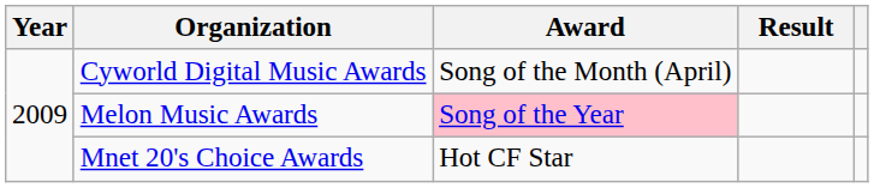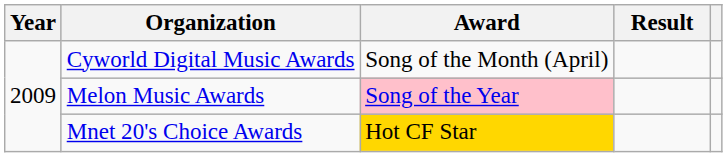Mnet 20's Choice Awards | Award: no background -> gold background
